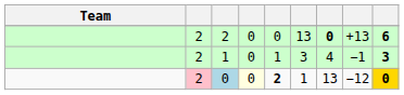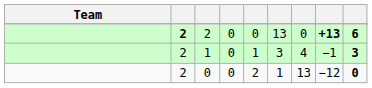row 2 | column 2: normal -> bold
row 2 | column 7: bold -> normal
row 2 | column 8: normal -> bold
row 4 | column 2: pink background -> no background
row 4 | column 3: lightblue background -> no background
row 4 | column 4: lightyellow background -> no background
row 4 | column 5: bold -> normal
row 4 | column 9: gold background -> no background
